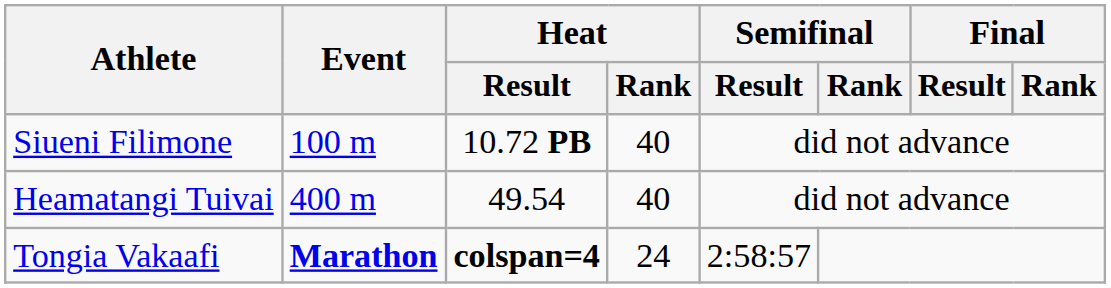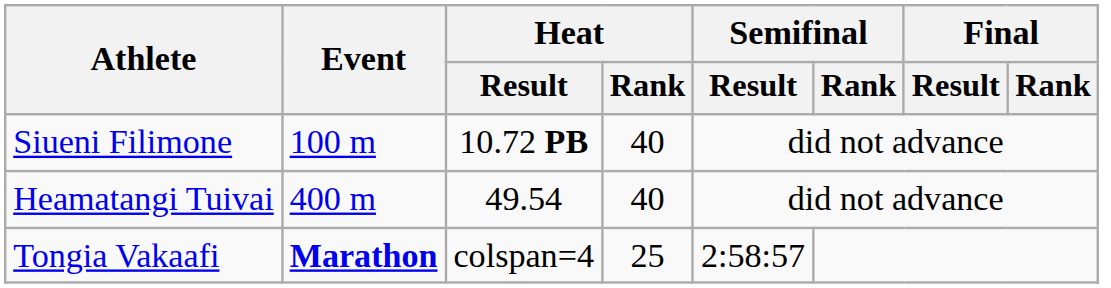Tongia Vakaafi | Heat / Result: bold -> normal
Tongia Vakaafi | Heat / Rank: 24 -> 25
